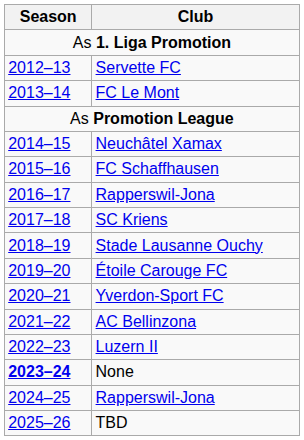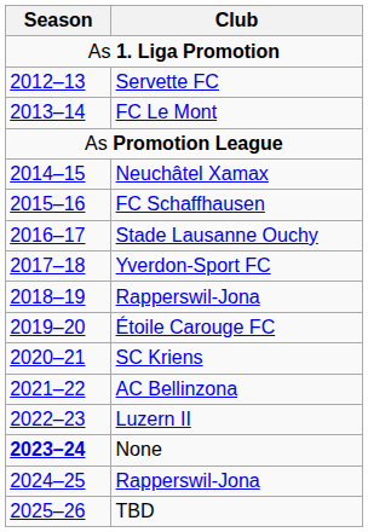row 8 | Club: Rapperswil-Jona -> Stade Lausanne Ouchy
row 9 | Club: SC Kriens -> Yverdon-Sport FC
row 10 | Club: Stade Lausanne Ouchy -> Rapperswil-Jona
row 12 | Club: Yverdon-Sport FC -> SC Kriens
